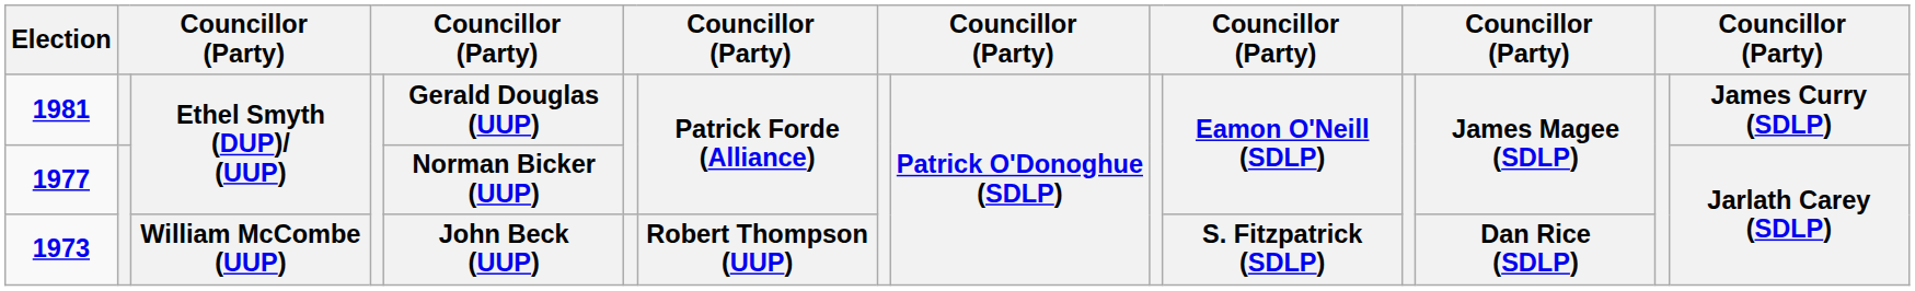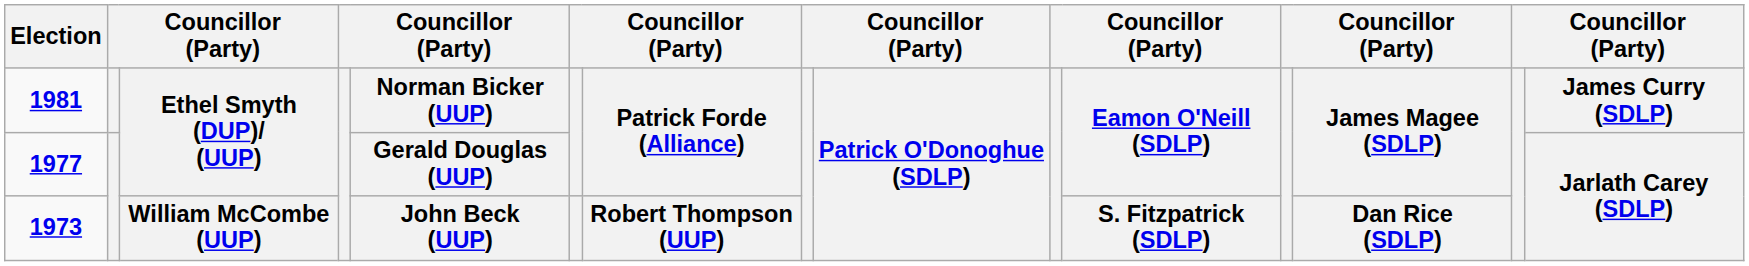1981 | column 5: Gerald Douglas (UUP) -> Norman Bicker (UUP)
1977 | column 5: Norman Bicker (UUP) -> Gerald Douglas (UUP)
